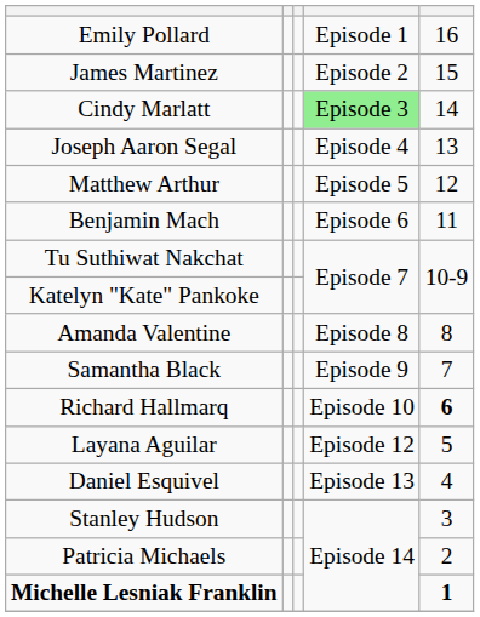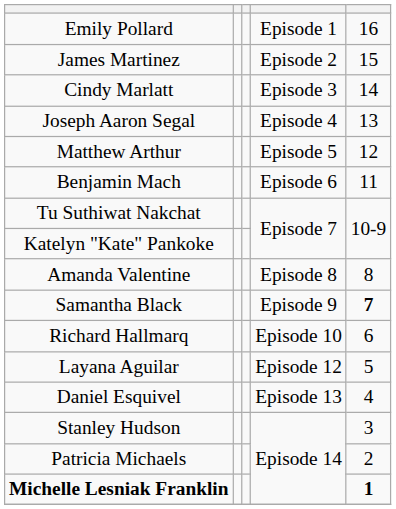Cindy Marlatt | column 4: lightgreen background -> no background
Samantha Black | column 5: normal -> bold
Richard Hallmarq | column 5: bold -> normal
